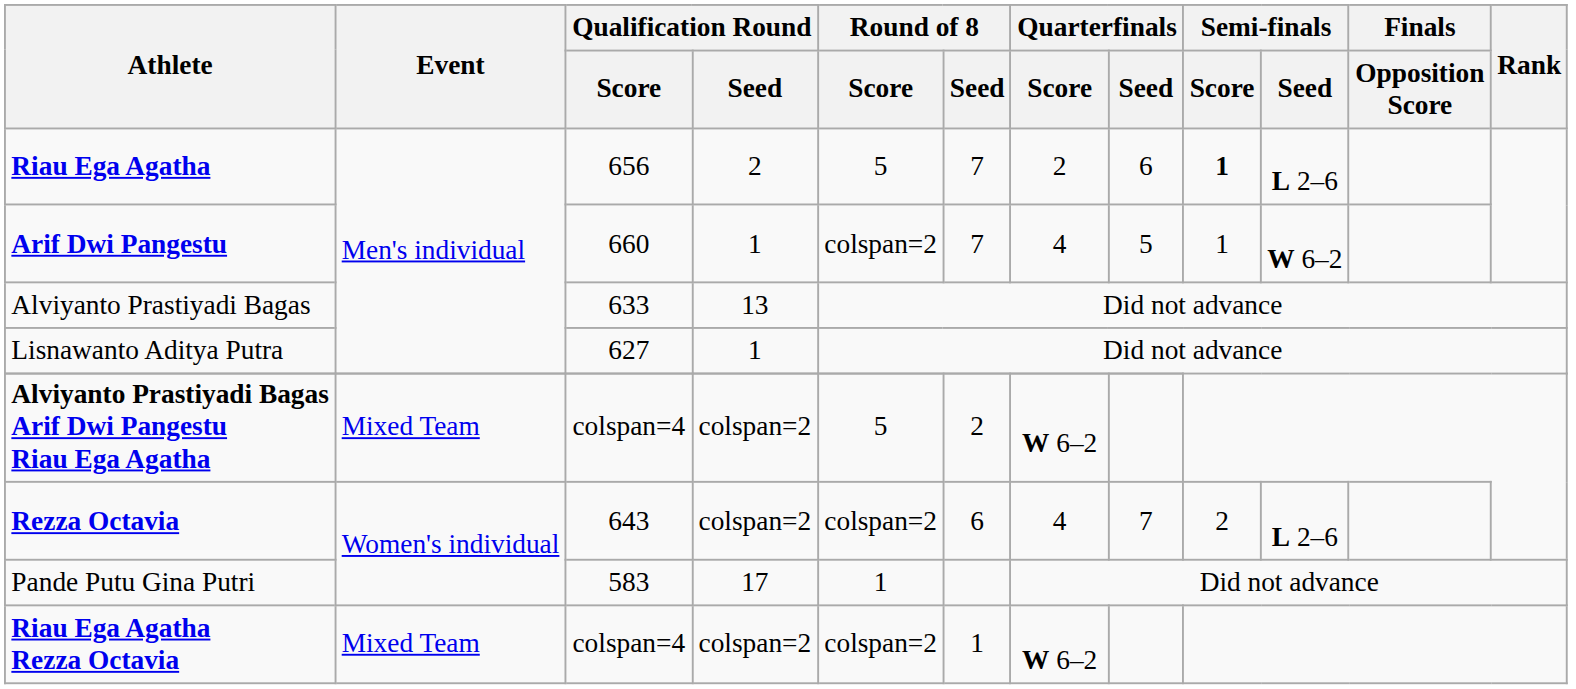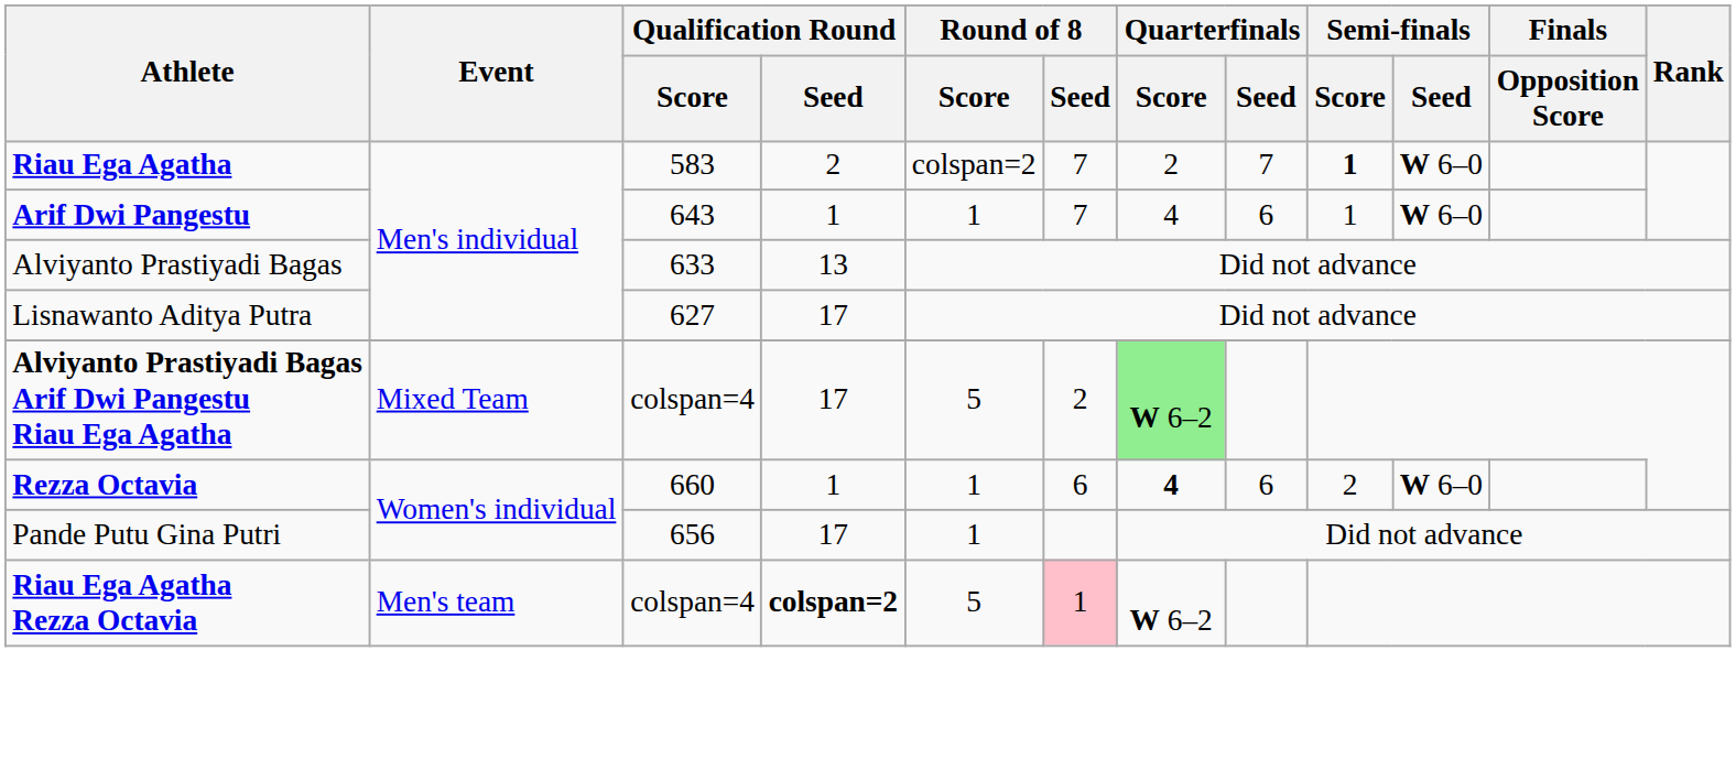Riau Ega Agatha | Qualification Round / Score: 656 -> 583
Riau Ega Agatha | Round of 8 / Score: 5 -> colspan=2
Riau Ega Agatha | Quarterfinals / Seed: 6 -> 7
Riau Ega Agatha | Semi-finals / Seed: L 2–6 -> W 6–0
Arif Dwi Pangestu | Qualification Round / Score: 660 -> 643
Arif Dwi Pangestu | Round of 8 / Score: colspan=2 -> 1
Arif Dwi Pangestu | Quarterfinals / Seed: 5 -> 6
Arif Dwi Pangestu | Semi-finals / Seed: W 6–2 -> W 6–0
Lisnawanto Aditya Putra | Qualification Round / Seed: 1 -> 17
Alviyanto Prastiyadi Bagas Arif Dwi Pangestu Riau Ega Agatha | Qualification Round / Seed: colspan=2 -> 17
Alviyanto Prastiyadi Bagas Arif Dwi Pangestu Riau Ega Agatha | Quarterfinals / Score: no background -> lightgreen background
Rezza Octavia | Qualification Round / Score: 643 -> 660
Rezza Octavia | Qualification Round / Seed: colspan=2 -> 1
Rezza Octavia | Round of 8 / Score: colspan=2 -> 1
Rezza Octavia | Quarterfinals / Score: normal -> bold
Rezza Octavia | Quarterfinals / Seed: 7 -> 6
Rezza Octavia | Semi-finals / Seed: L 2–6 -> W 6–0
Pande Putu Gina Putri | Qualification Round / Score: 583 -> 656
Riau Ega Agatha Rezza Octavia | Event: Mixed Team -> Men's team
Riau Ega Agatha Rezza Octavia | Qualification Round / Seed: normal -> bold
Riau Ega Agatha Rezza Octavia | Round of 8 / Score: colspan=2 -> 5
Riau Ega Agatha Rezza Octavia | Round of 8 / Seed: no background -> pink background
